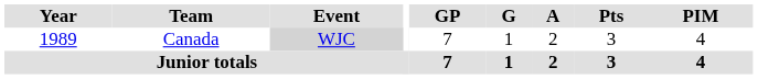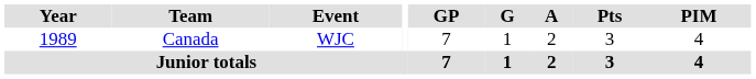Canada | Event: lightgrey background -> no background
